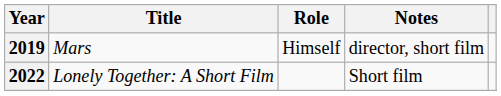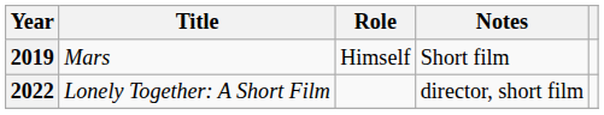2019 | Notes: director, short film -> Short film
2022 | Notes: Short film -> director, short film
